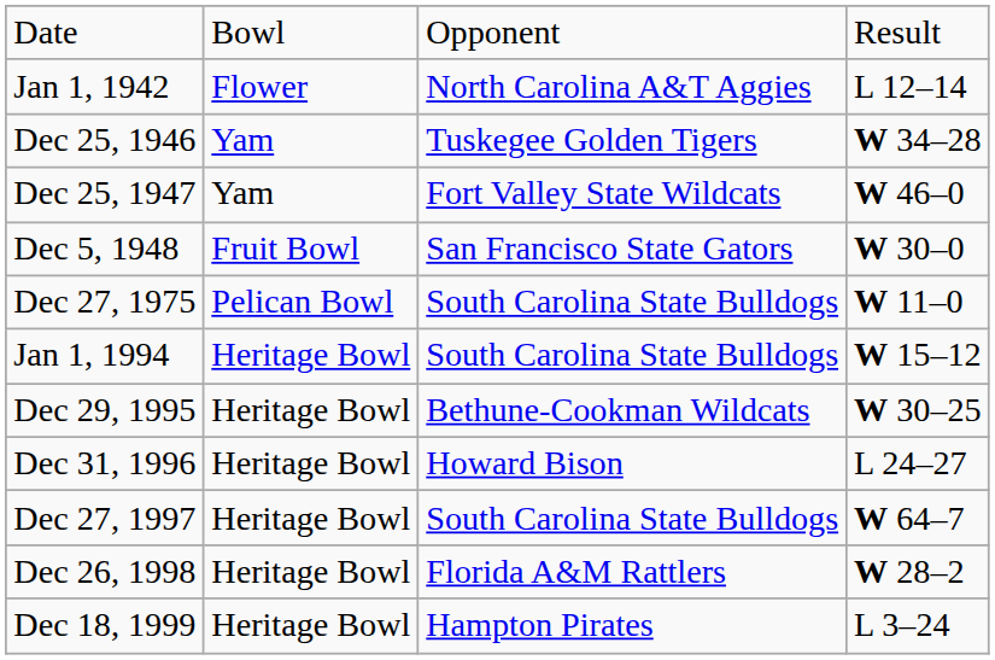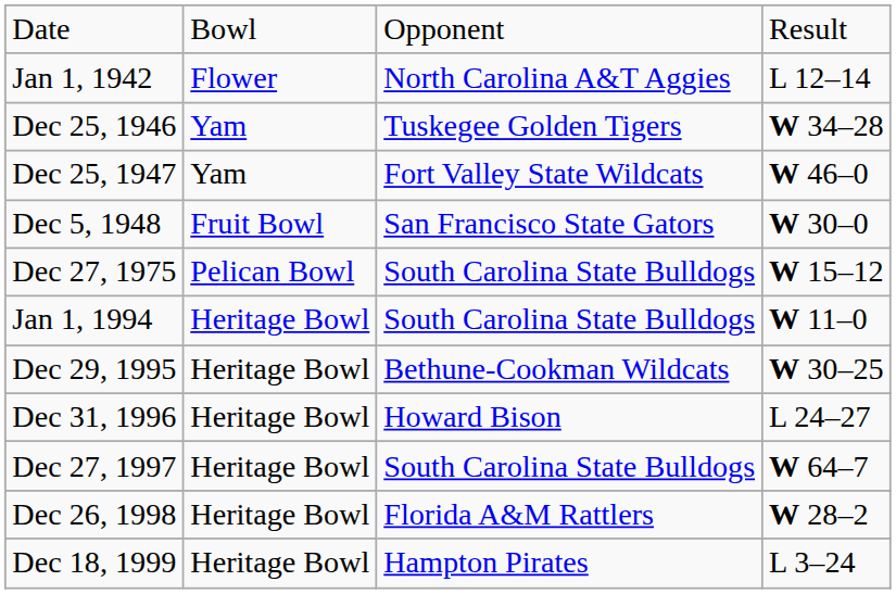Dec 27, 1975 | column 4: W 11–0 -> W 15–12
Jan 1, 1994 | column 4: W 15–12 -> W 11–0
